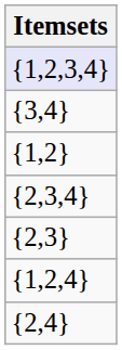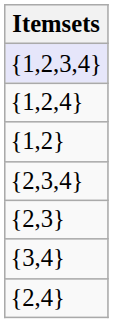row 3 | column 1: {3,4} -> {1,2,4}
row 7 | column 1: {1,2,4} -> {3,4}
